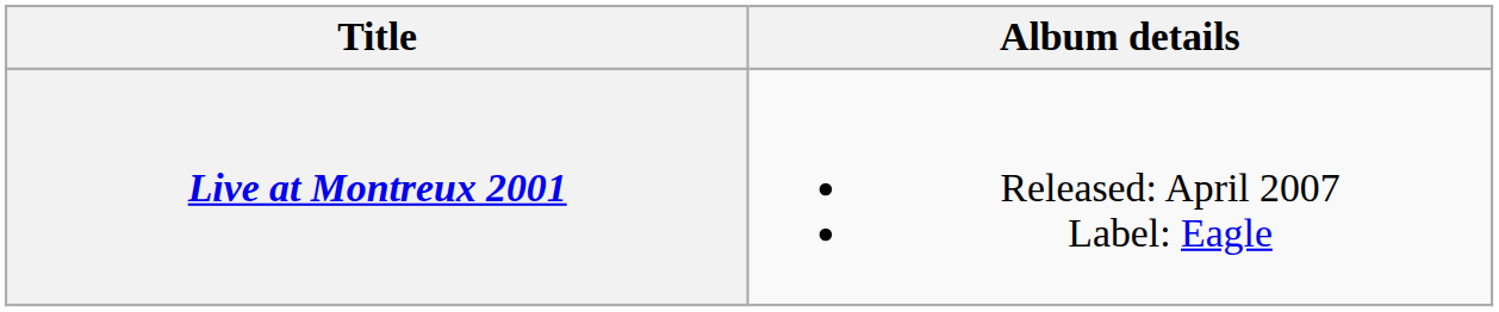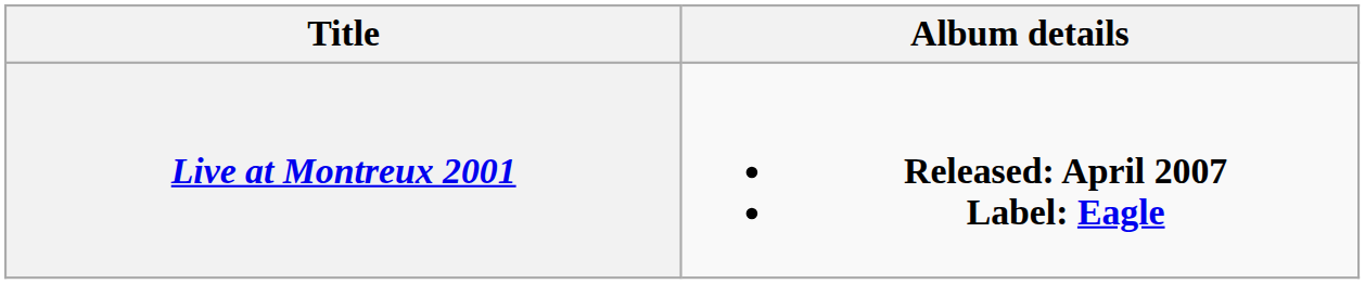Live at Montreux 2001 | Album details: normal -> bold
